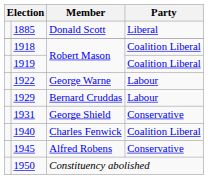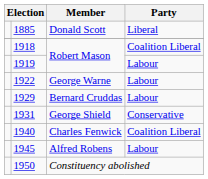1919 | Party: Coalition Liberal -> Labour
1945 | Party: Conservative -> Labour
